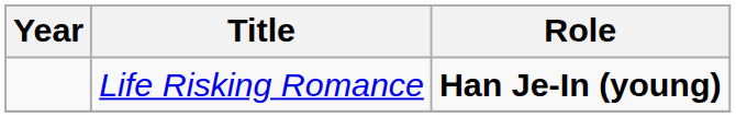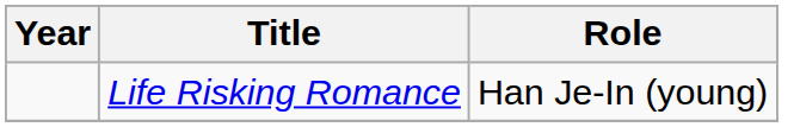Life Risking Romance | Role: bold -> normal
